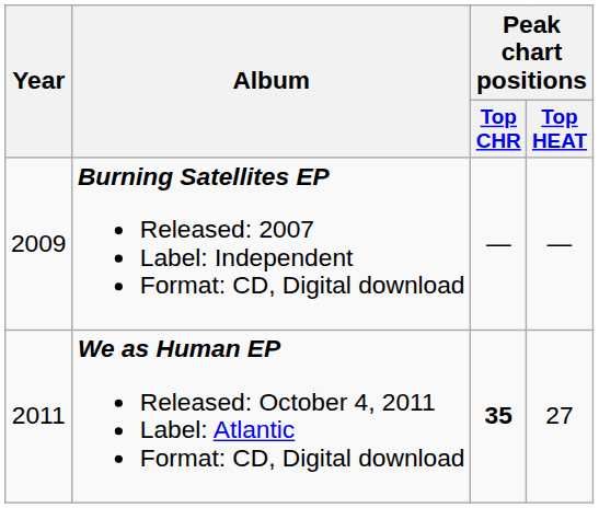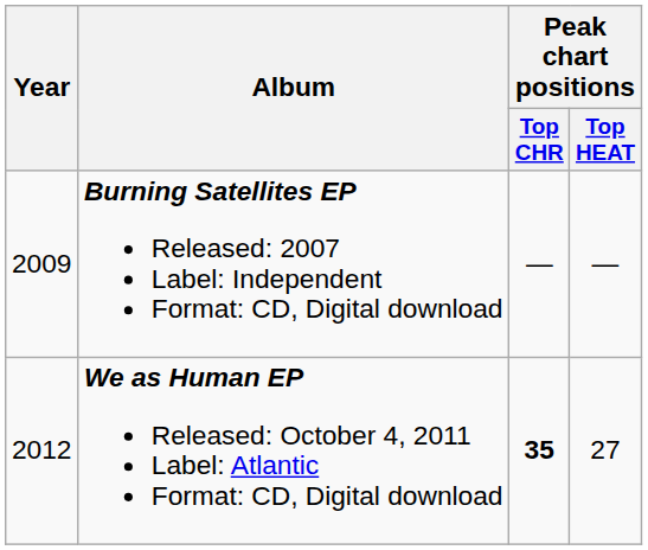row 4 | Year: 2011 -> 2012
